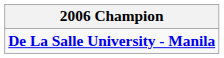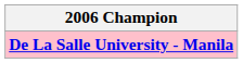row 2 | column 1: no background -> pink background
